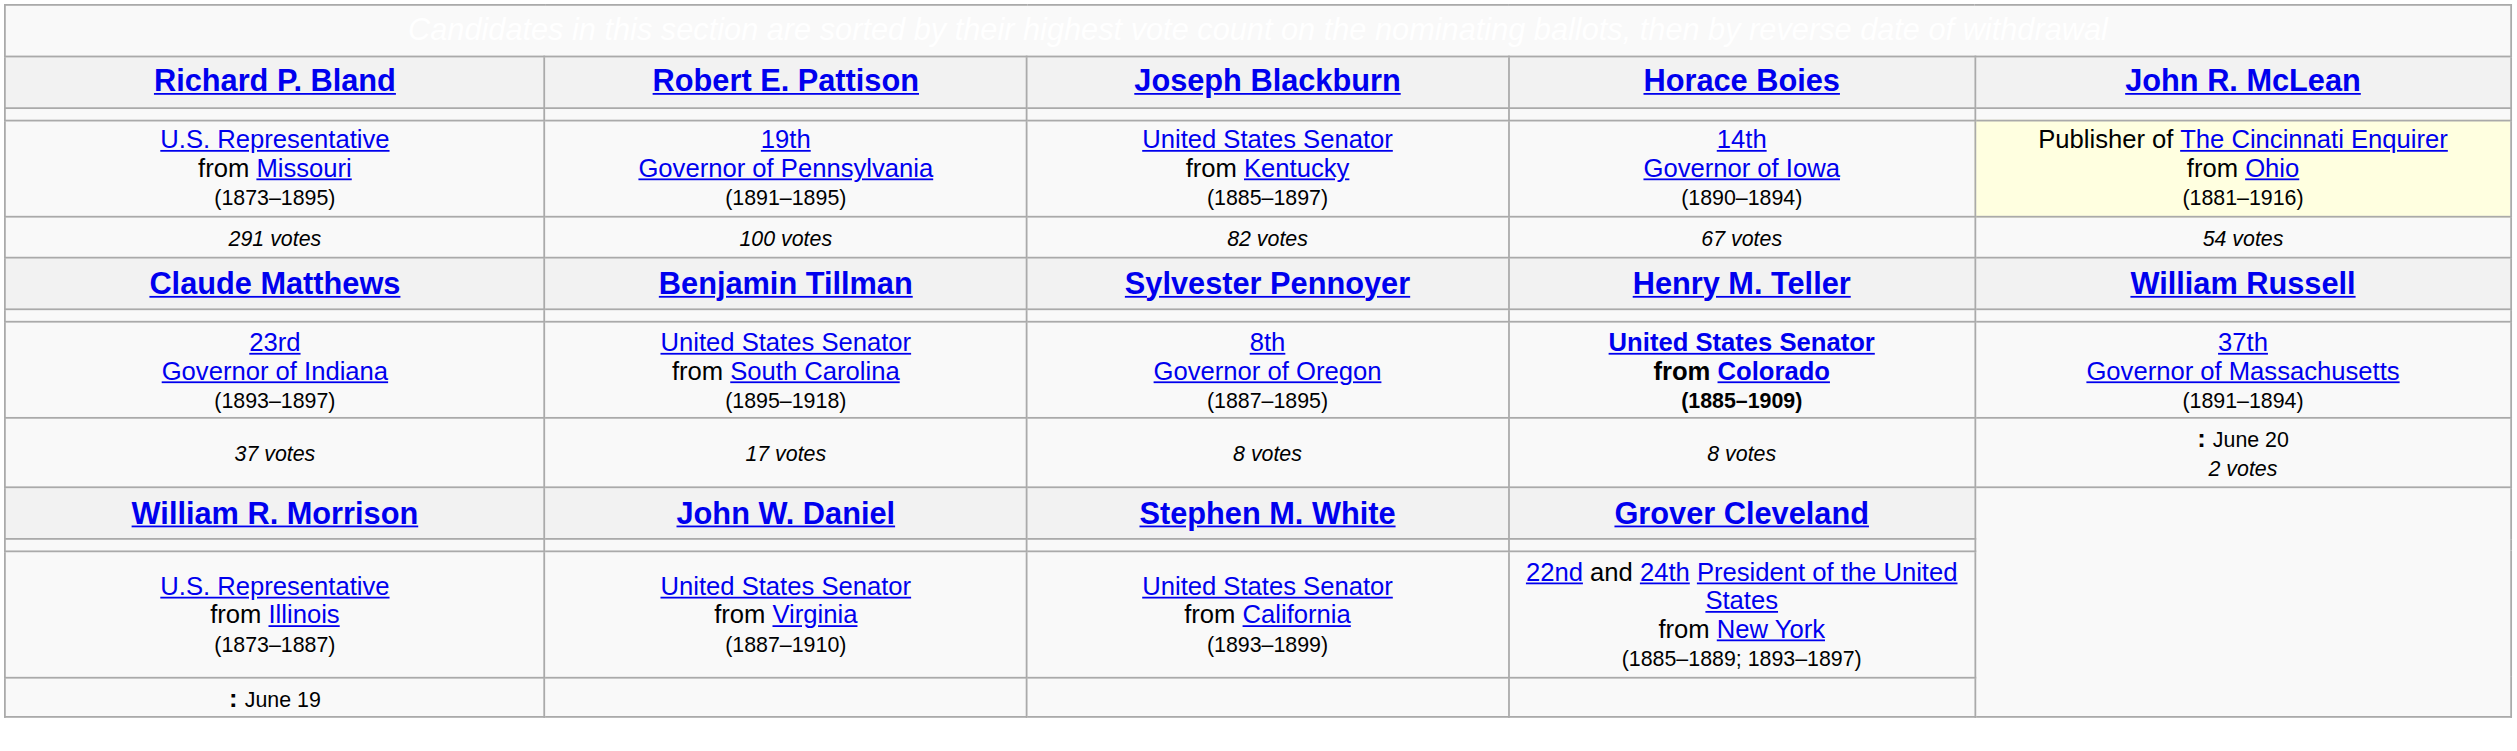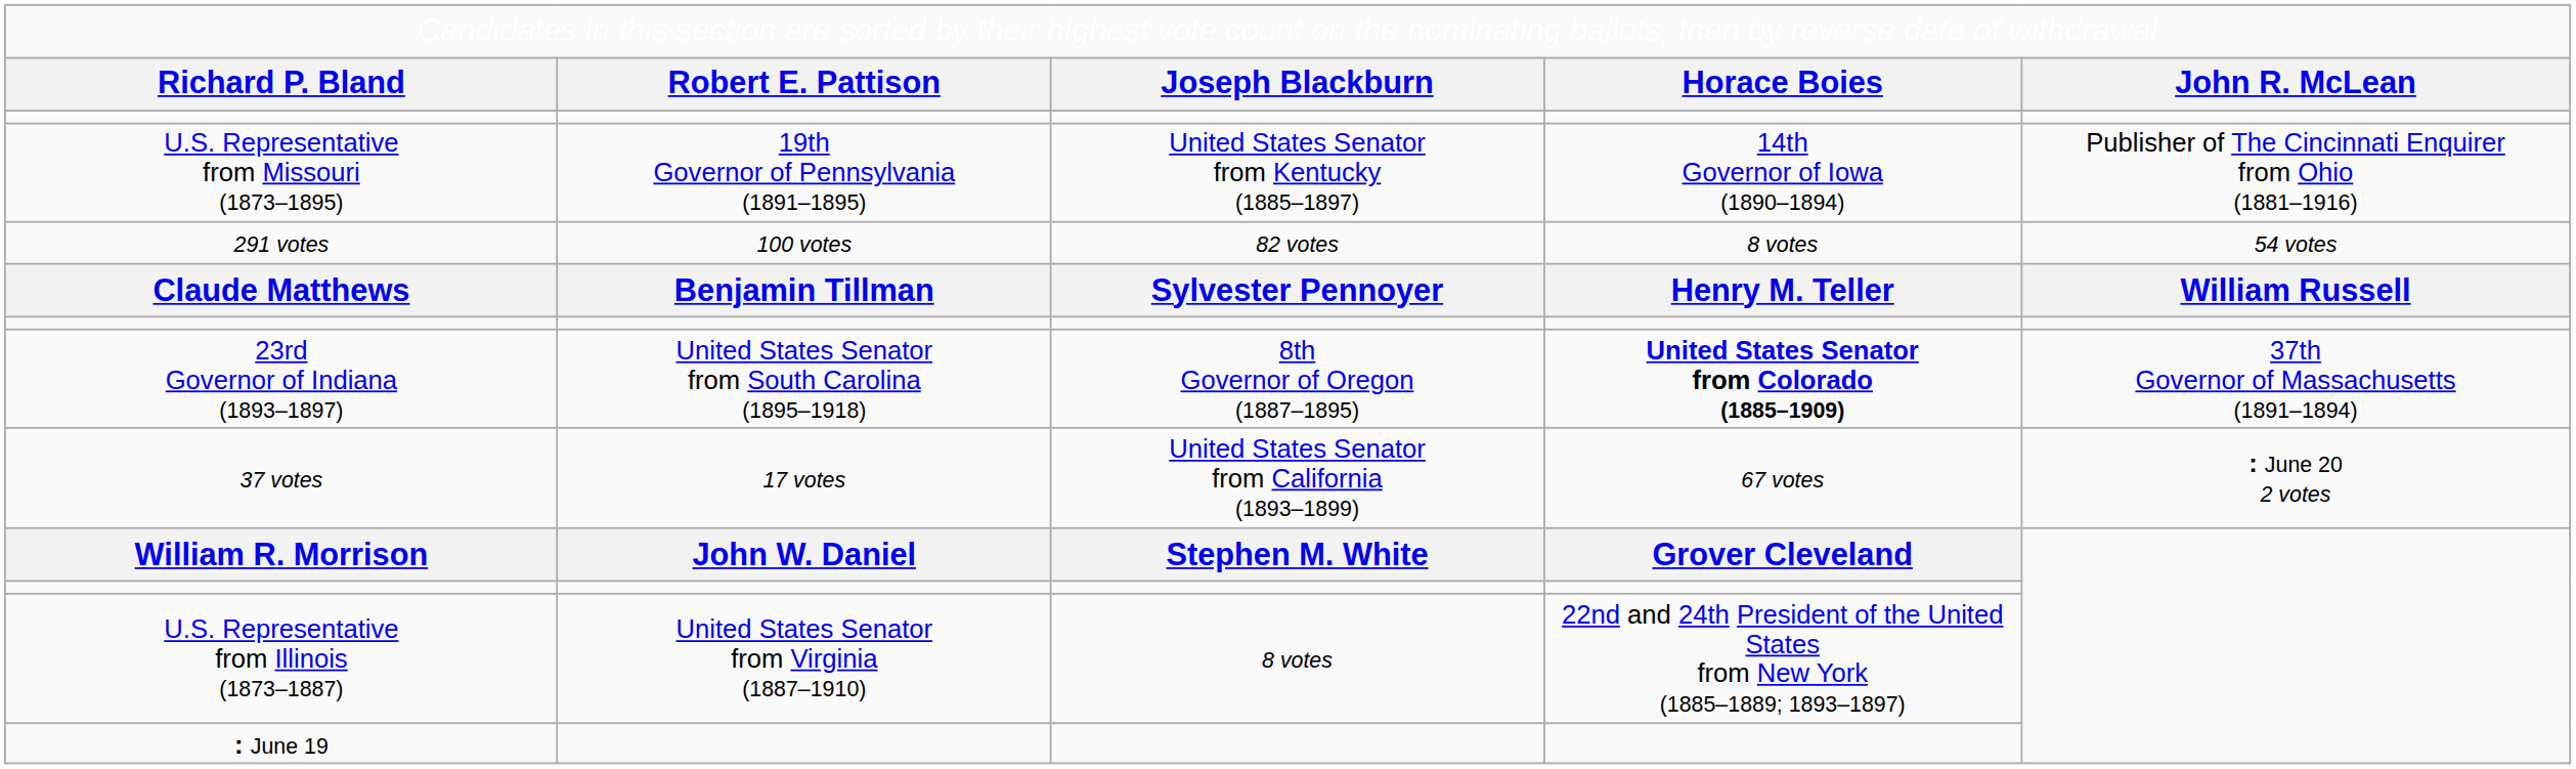U.S. Representative from Missouri (1873–1895) | column 5: lightyellow background -> no background
291 votes | column 4: 67 votes -> 8 votes
37 votes | column 3: 8 votes -> United States Senator from California (1893–1899)
37 votes | column 4: 8 votes -> 67 votes
U.S. Representative from Illinois (1873–1887) | column 3: United States Senator from California (1893–1899) -> 8 votes
